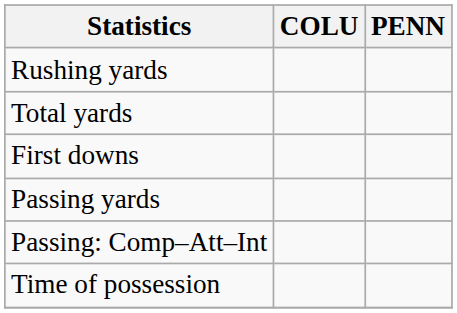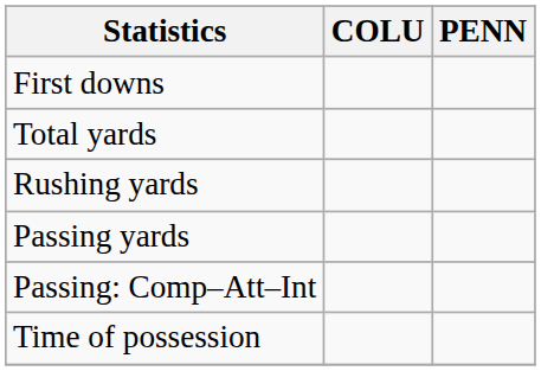rows swapped: First downs <-> Rushing yards
